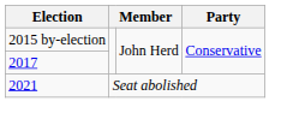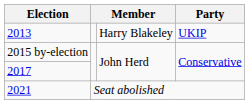+ row: 2013 | Harry Blakeley | UKIP
